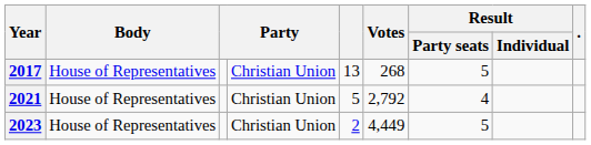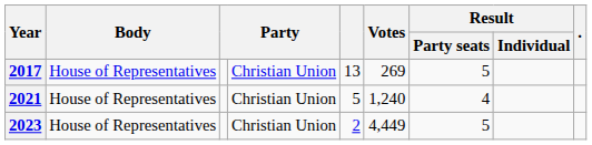2017 | Votes: 268 -> 269
2021 | Votes: 2,792 -> 1,240
